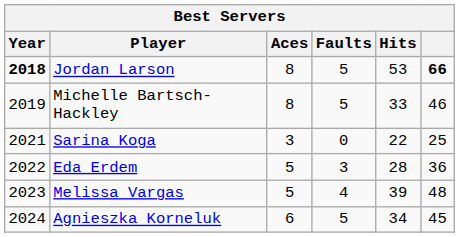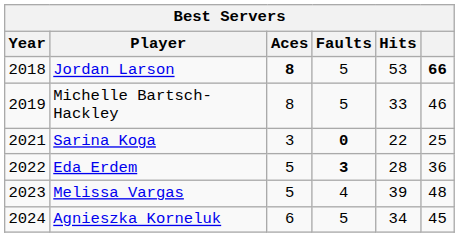Jordan Larson | Year: bold -> normal
Jordan Larson | Aces: normal -> bold
Sarina Koga | Faults: normal -> bold
Eda Erdem | Faults: normal -> bold
